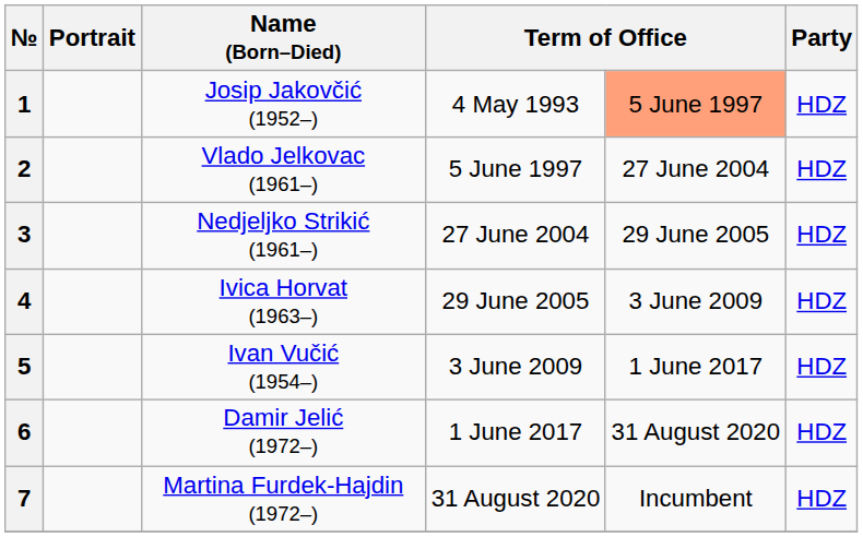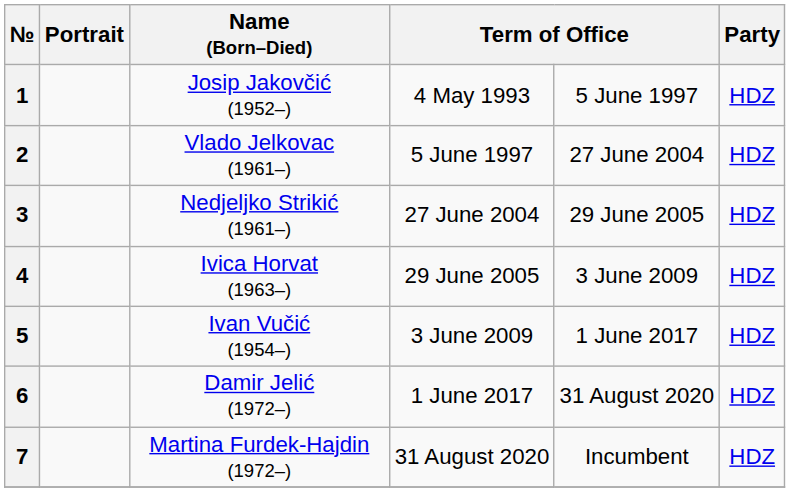1 | column 5: lightsalmon background -> no background
